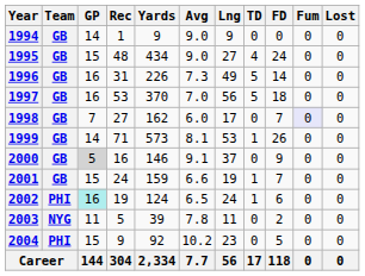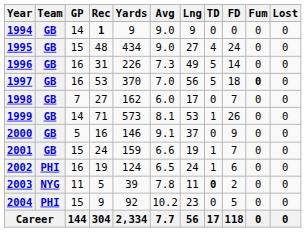1994 | Rec: normal -> bold
1997 | Fum: normal -> bold
1998 | Fum: lavender background -> no background
2000 | GP: lightgrey background -> no background
2002 | GP: paleturquoise background -> no background
2003 | TD: normal -> bold
